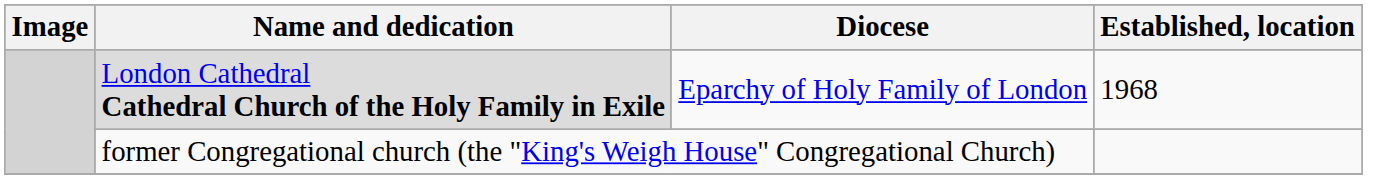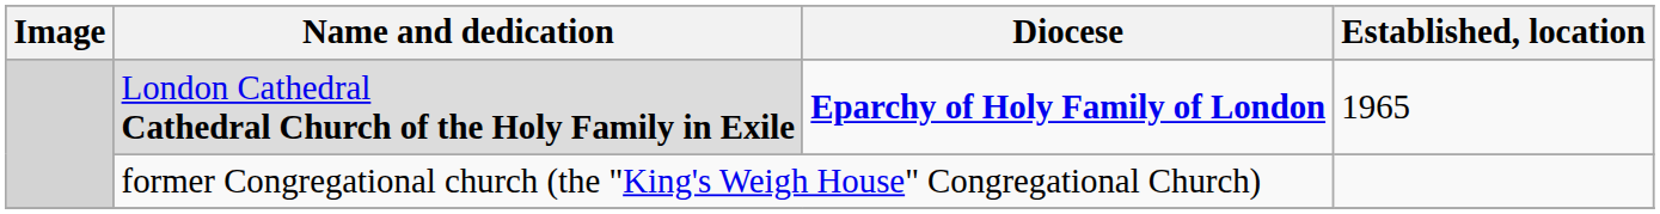row 2 | Diocese: normal -> bold
row 2 | Established, location: 1968 -> 1965
